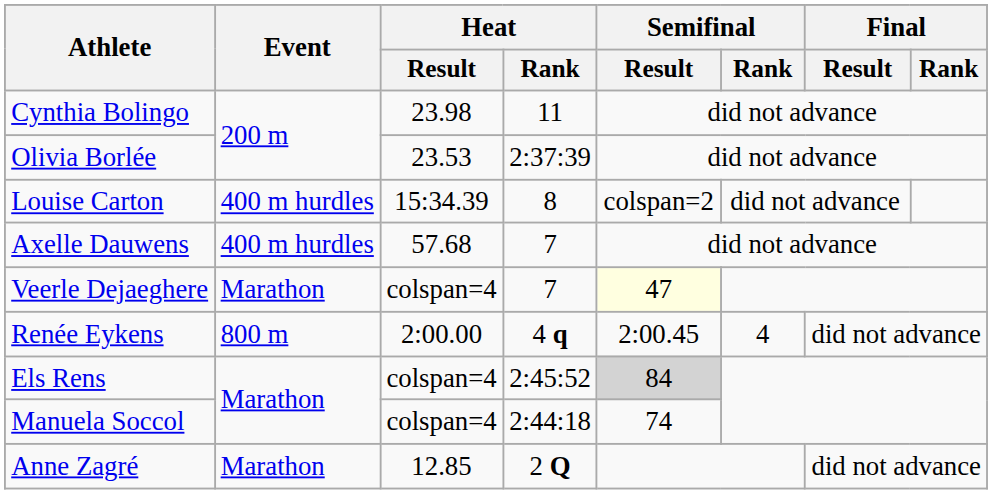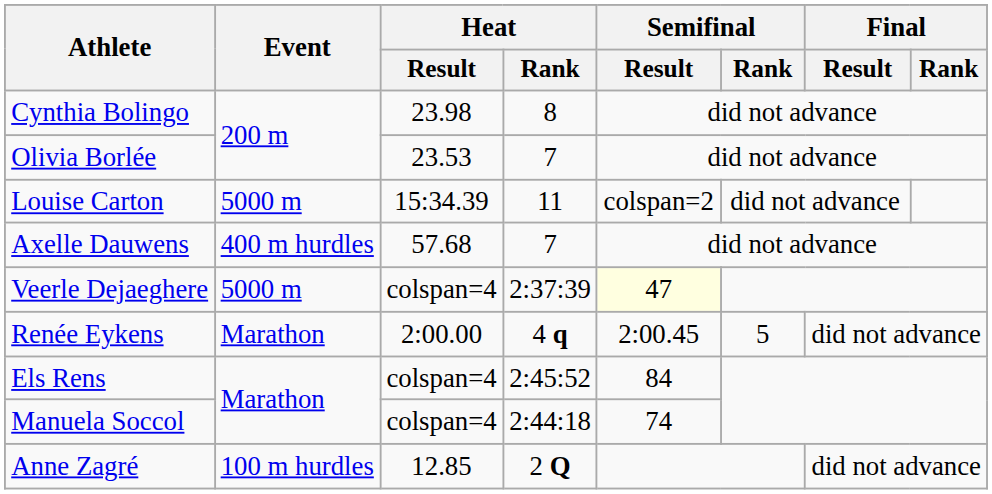Cynthia Bolingo | Heat / Rank: 11 -> 8
Olivia Borlée | Heat / Rank: 2:37:39 -> 7
Louise Carton | Event: 400 m hurdles -> 5000 m
Louise Carton | Heat / Rank: 8 -> 11
Veerle Dejaeghere | Event: Marathon -> 5000 m
Veerle Dejaeghere | Heat / Rank: 7 -> 2:37:39
Renée Eykens | Event: 800 m -> Marathon
Renée Eykens | Semifinal / Rank: 4 -> 5
Els Rens | Semifinal / Result: lightgrey background -> no background
Anne Zagré | Event: Marathon -> 100 m hurdles
